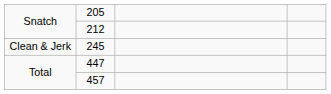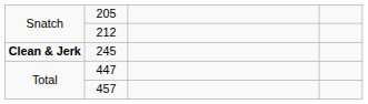245 | column 1: normal -> bold
